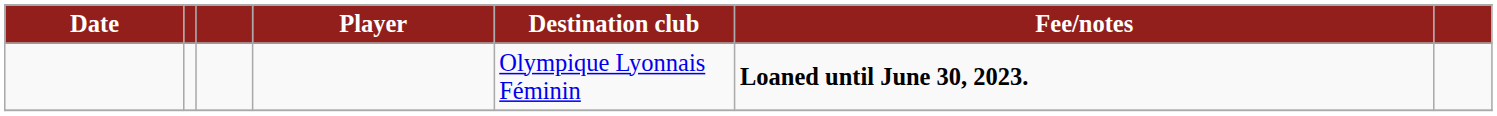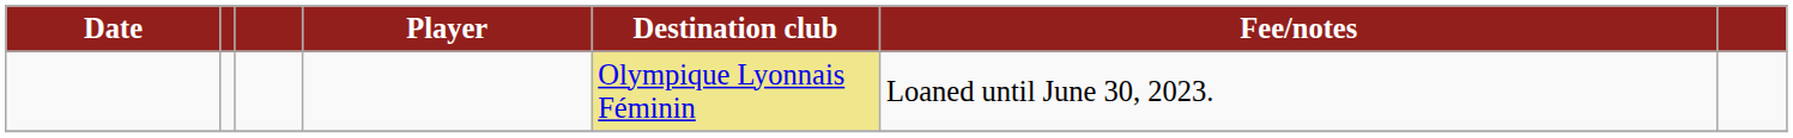row 2 | Destination club: no background -> khaki background
row 2 | Fee/notes: bold -> normal
